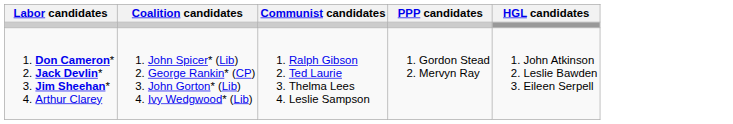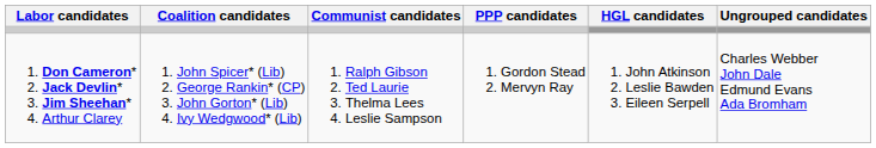+ column: Ungrouped candidates | Charles Webber John Dale Edmund Evans Ada Bromham
